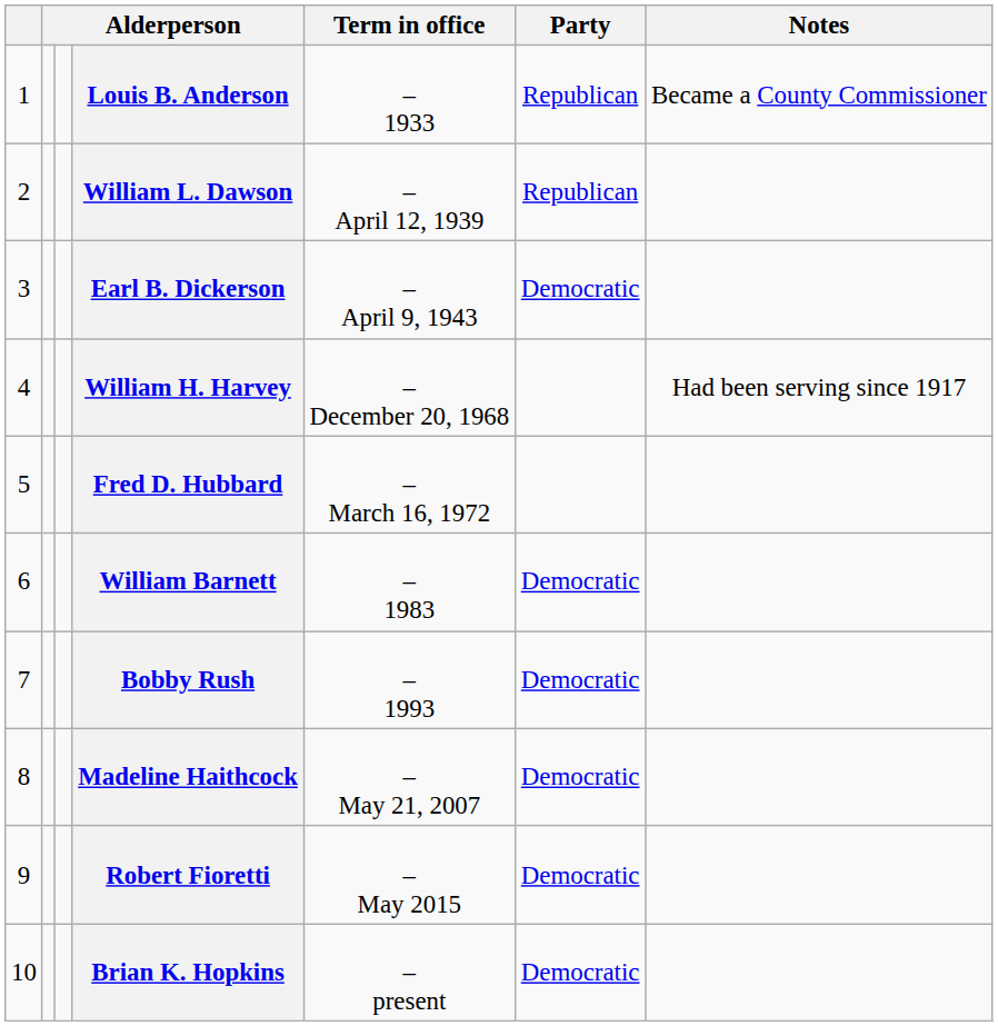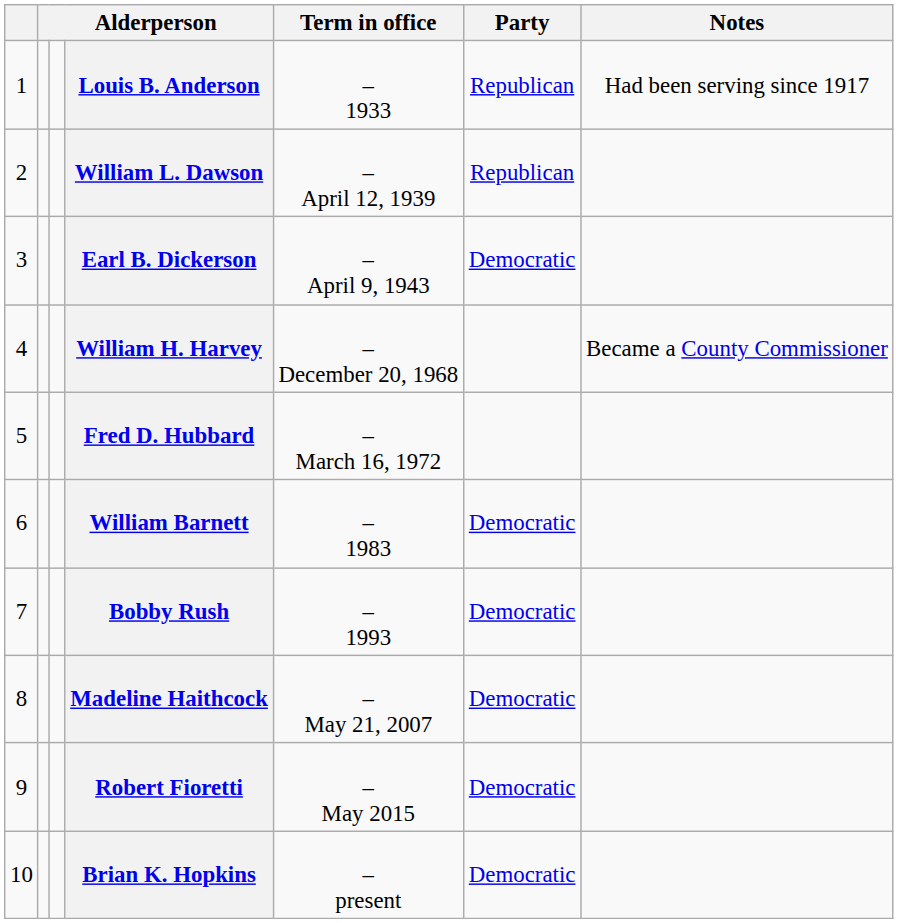Louis B. Anderson | Notes: Became a County Commissioner -> Had been serving since 1917
William H. Harvey | Notes: Had been serving since 1917 -> Became a County Commissioner
